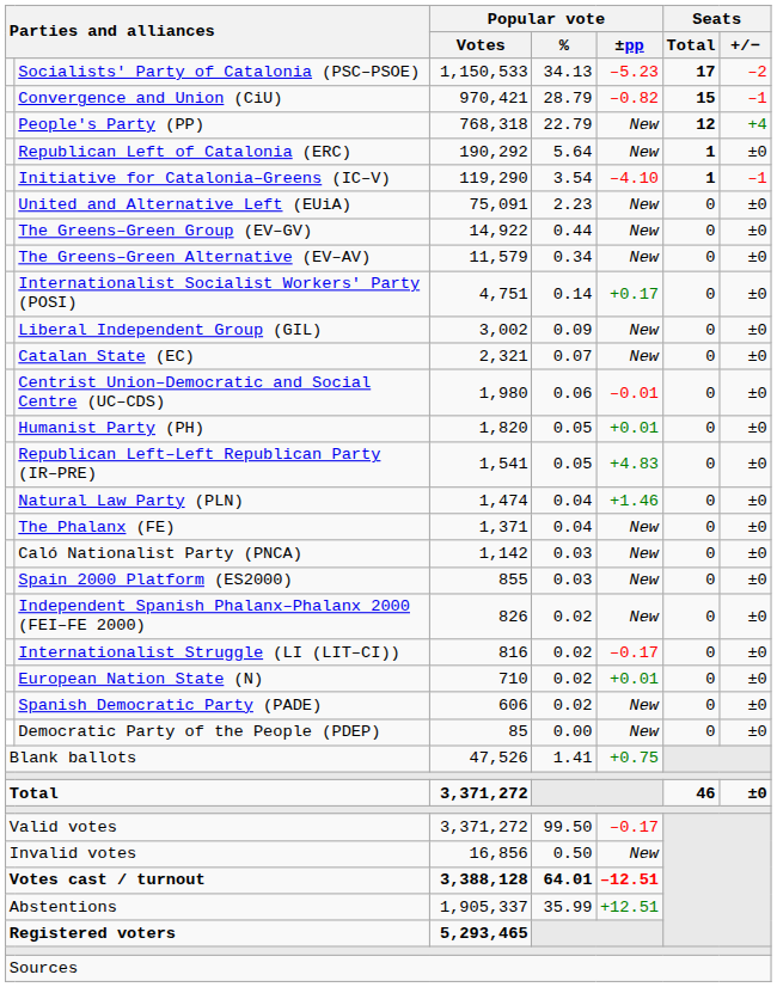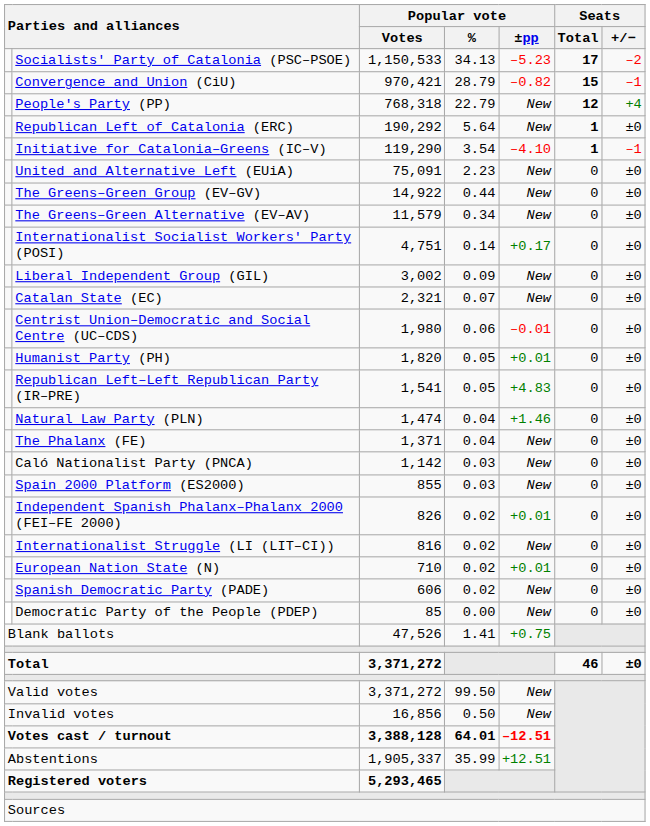Independent Spanish Phalanx–Phalanx 2000 (FEI–FE 2000) | Popular vote / ±pp: New -> +0.01
Internationalist Struggle (LI (LIT–CI)) | Popular vote / ±pp: –0.17 -> New
Valid votes | Popular vote / ±pp: –0.17 -> New
